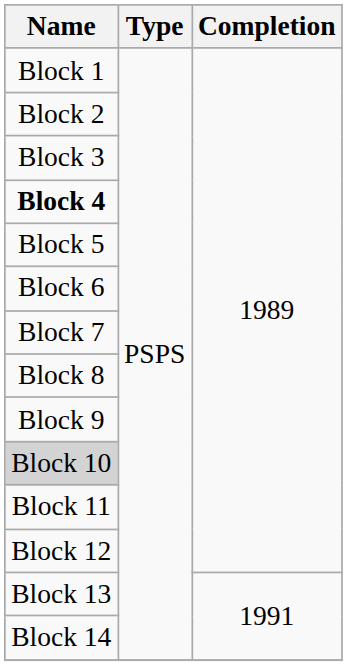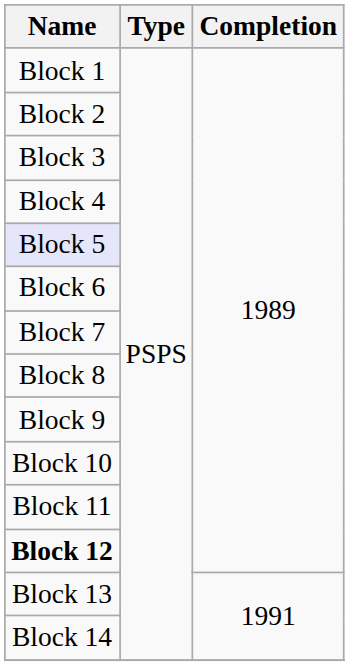Block 4 | Name: bold -> normal
Block 5 | Name: no background -> lavender background
Block 10 | Name: lightgrey background -> no background
Block 12 | Name: normal -> bold
